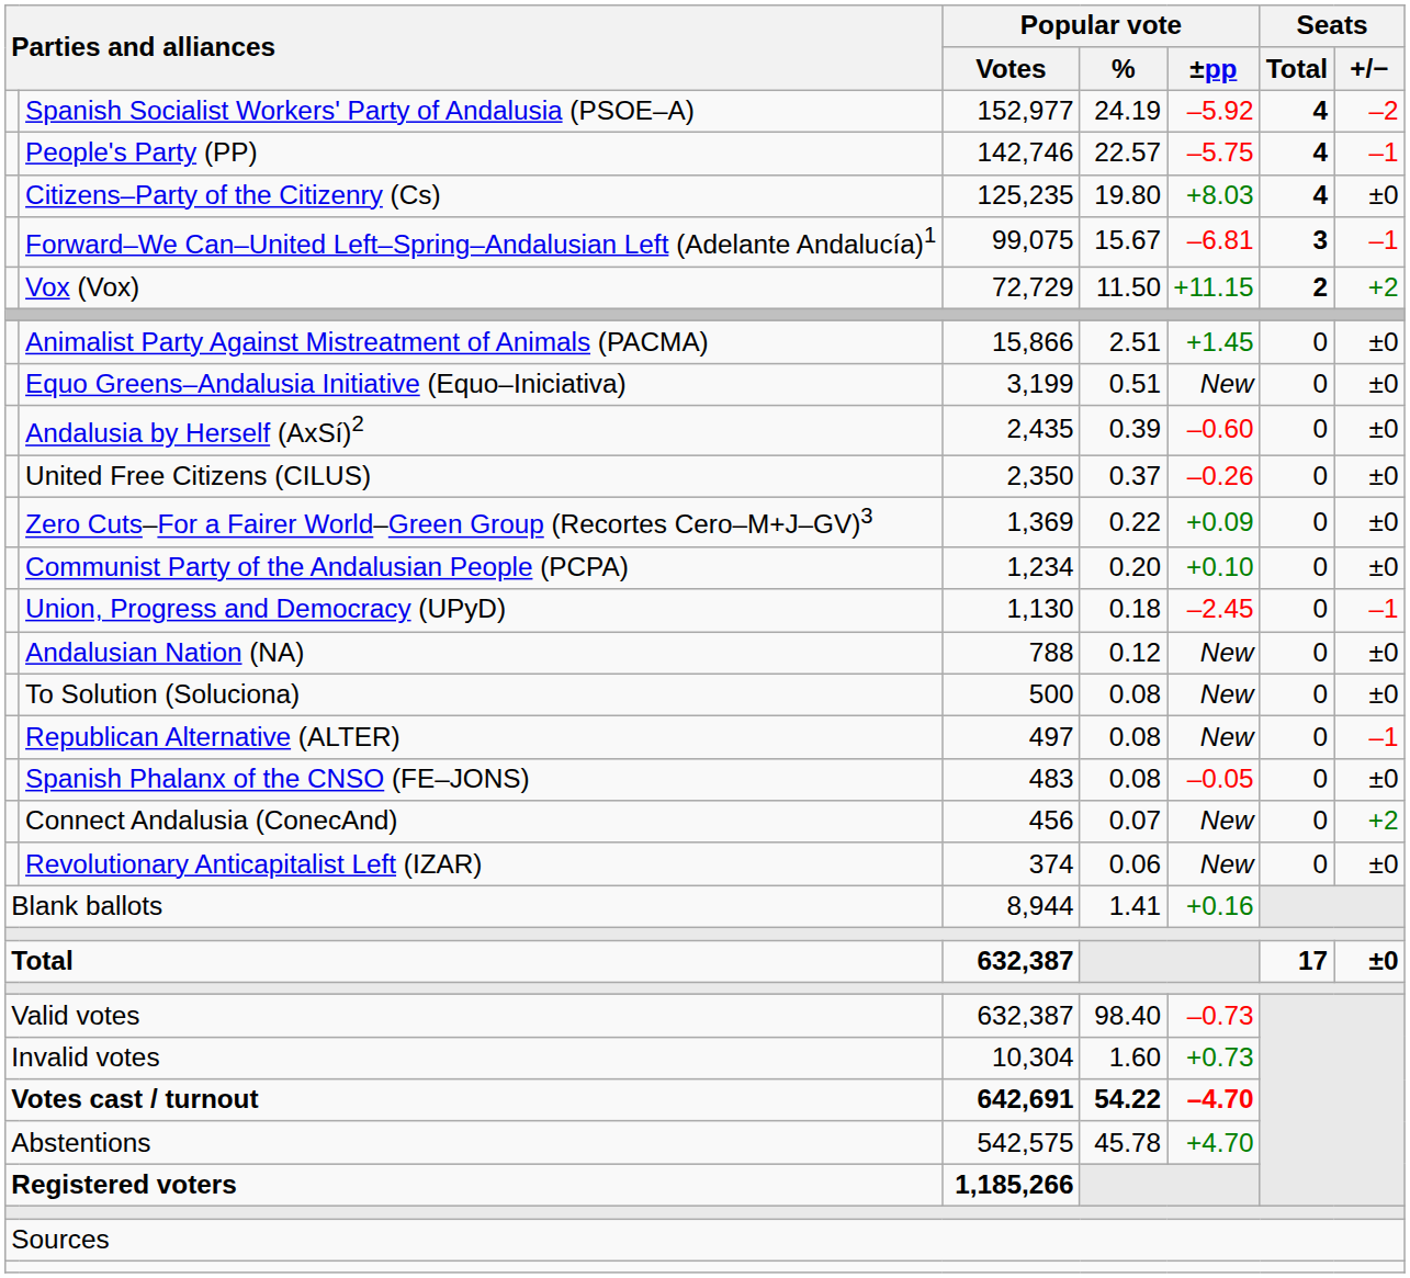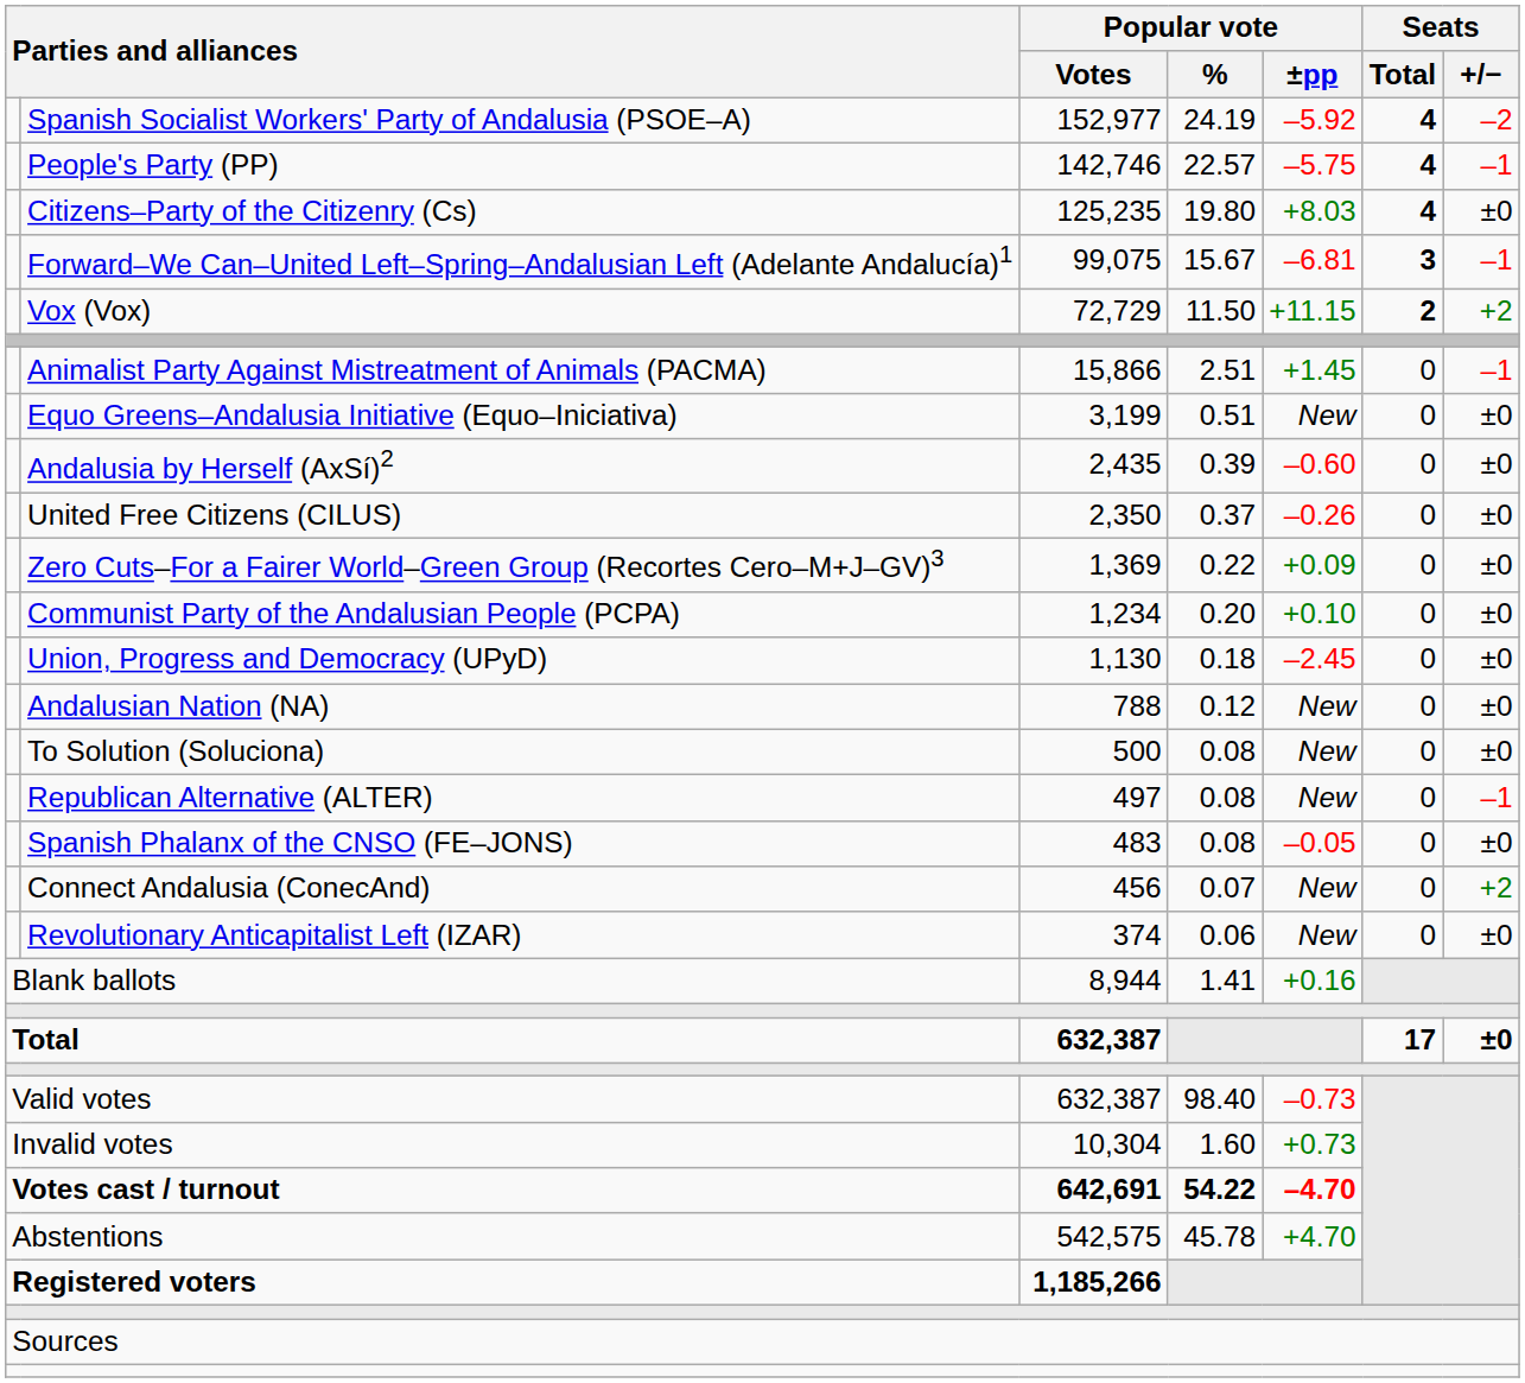Animalist Party Against Mistreatment of Animals (PACMA) | Seats / +/−: ±0 -> –1
Union, Progress and Democracy (UPyD) | Seats / +/−: –1 -> ±0
